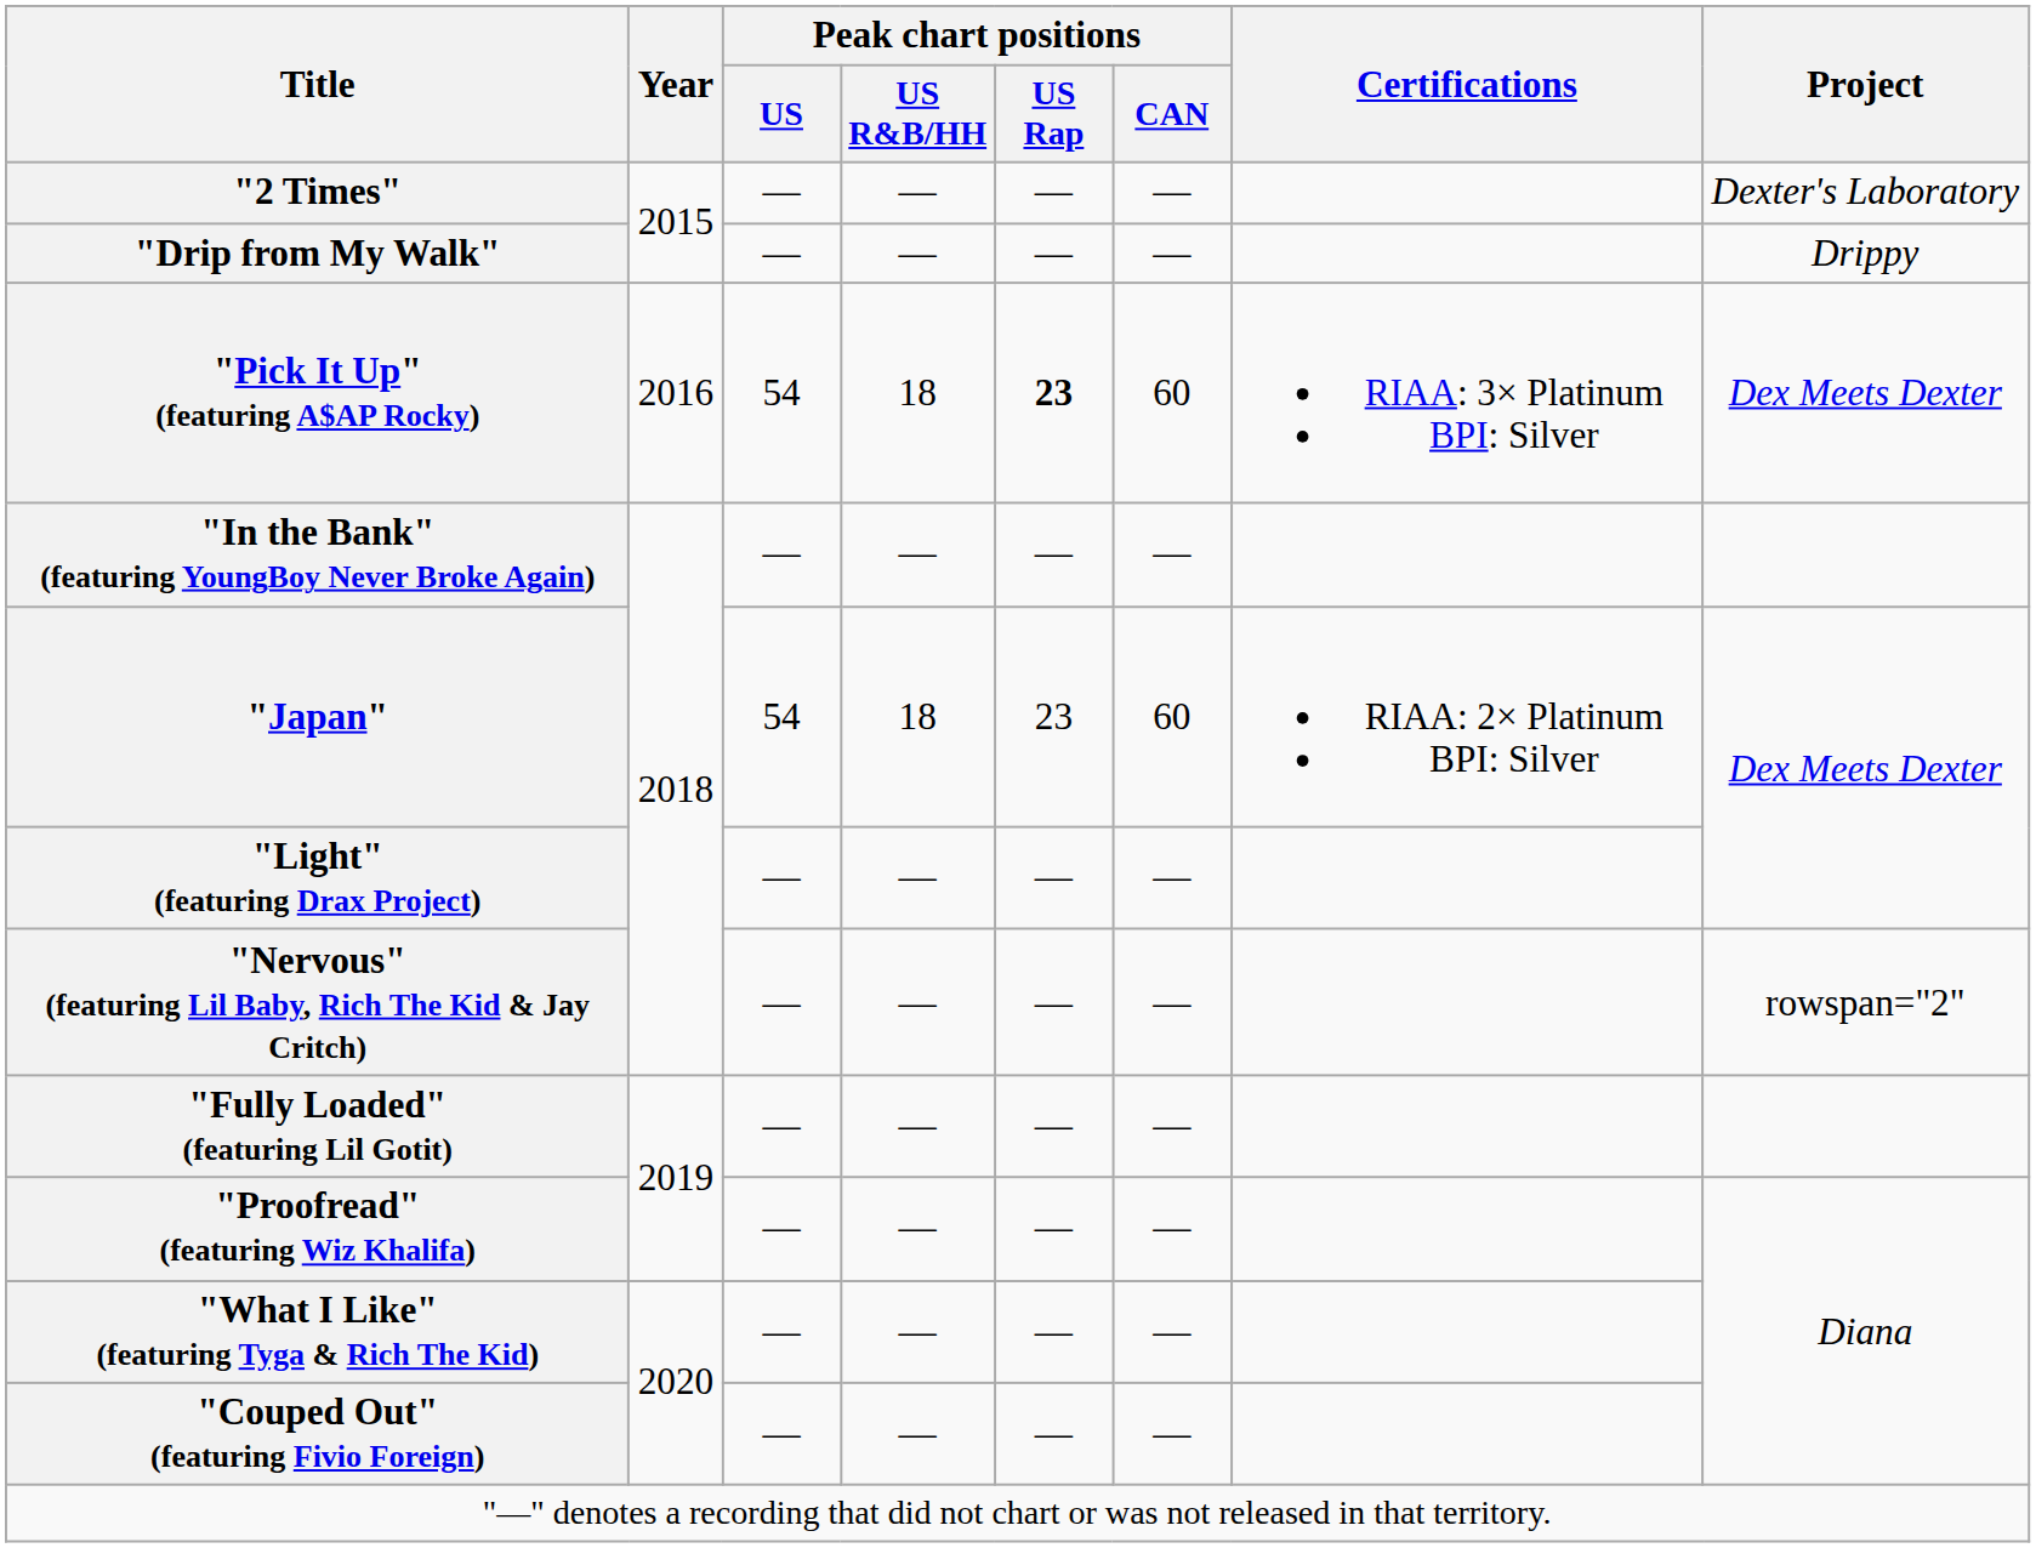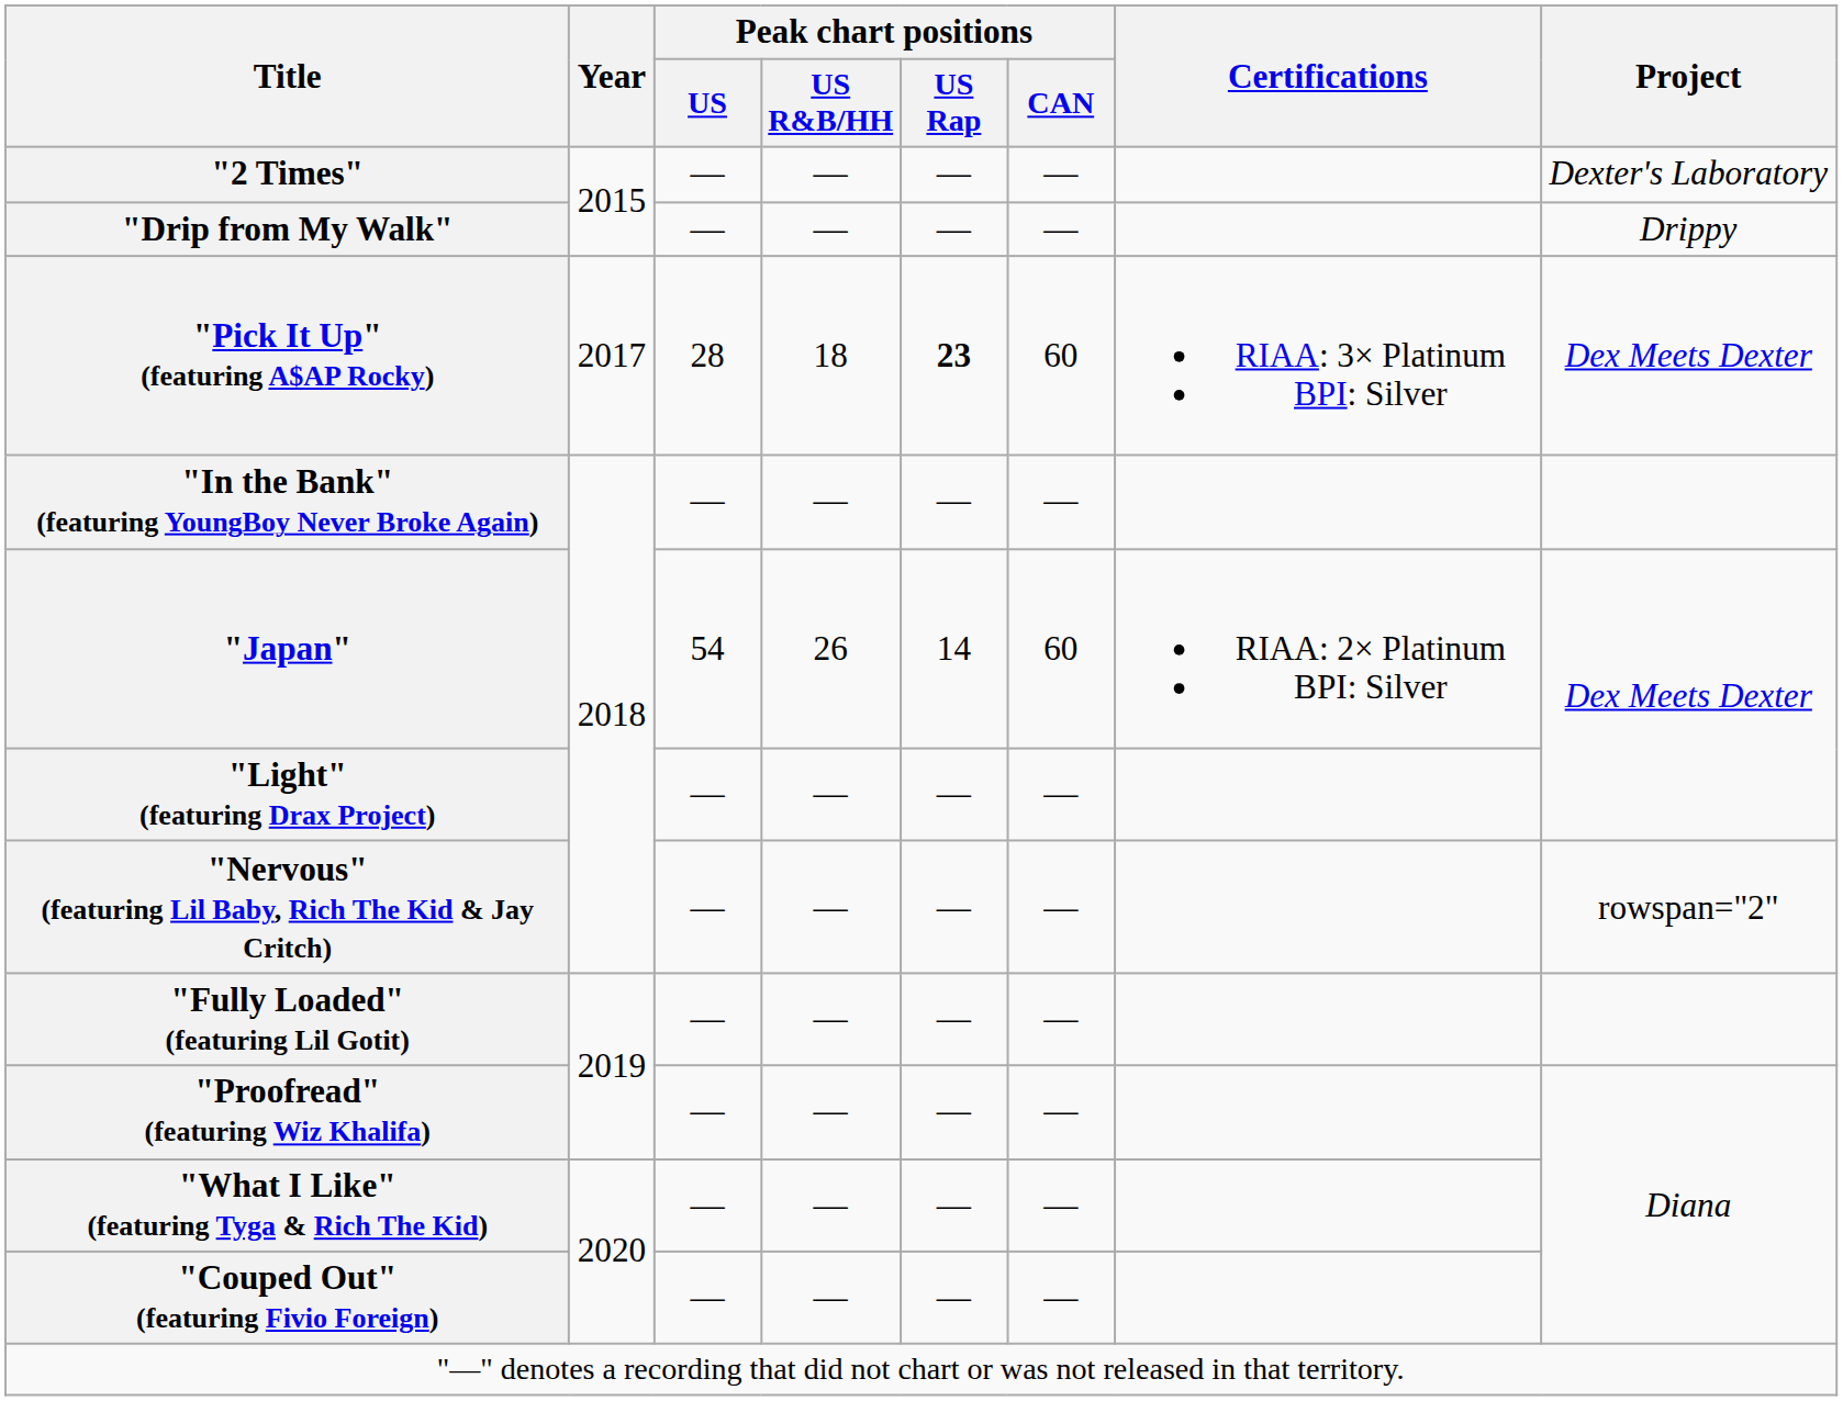"Pick It Up" (featuring A$AP Rocky) | Year: 2016 -> 2017
"Pick It Up" (featuring A$AP Rocky) | Peak chart positions / US: 54 -> 28
"Japan" | Peak chart positions / US R&B/HH: 18 -> 26
"Japan" | Peak chart positions / US Rap: 23 -> 14
